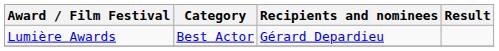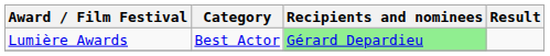Lumière Awards | Recipients and nominees: no background -> lightgreen background
